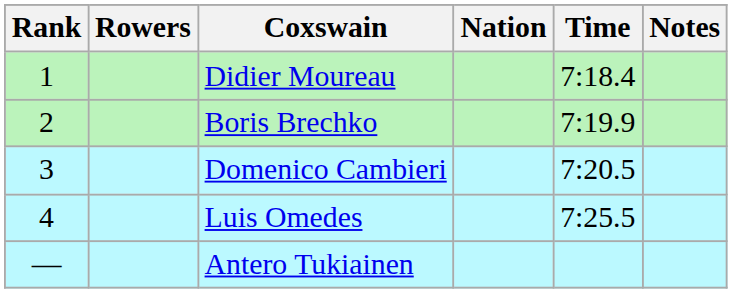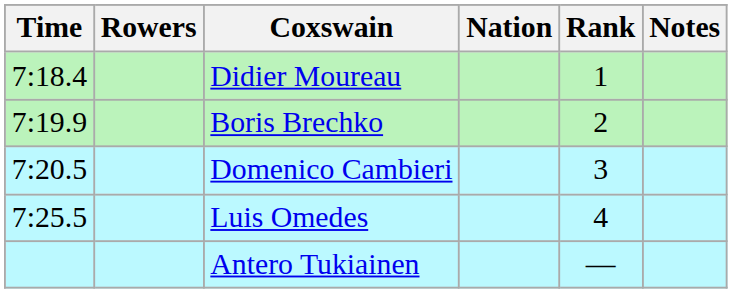columns swapped: Rank <-> Time
